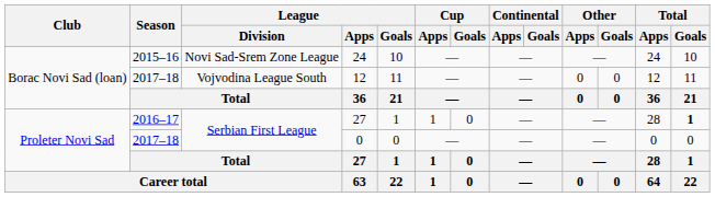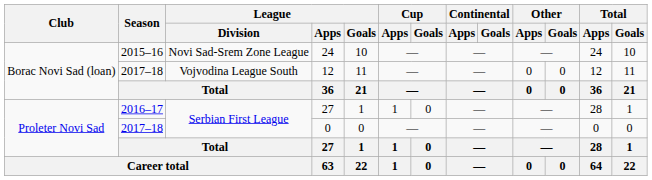2016–17 / 27 | Total / Goals: bold -> normal
